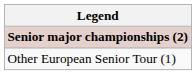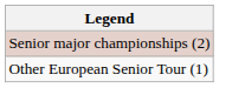row 2 | column 1: bold -> normal
